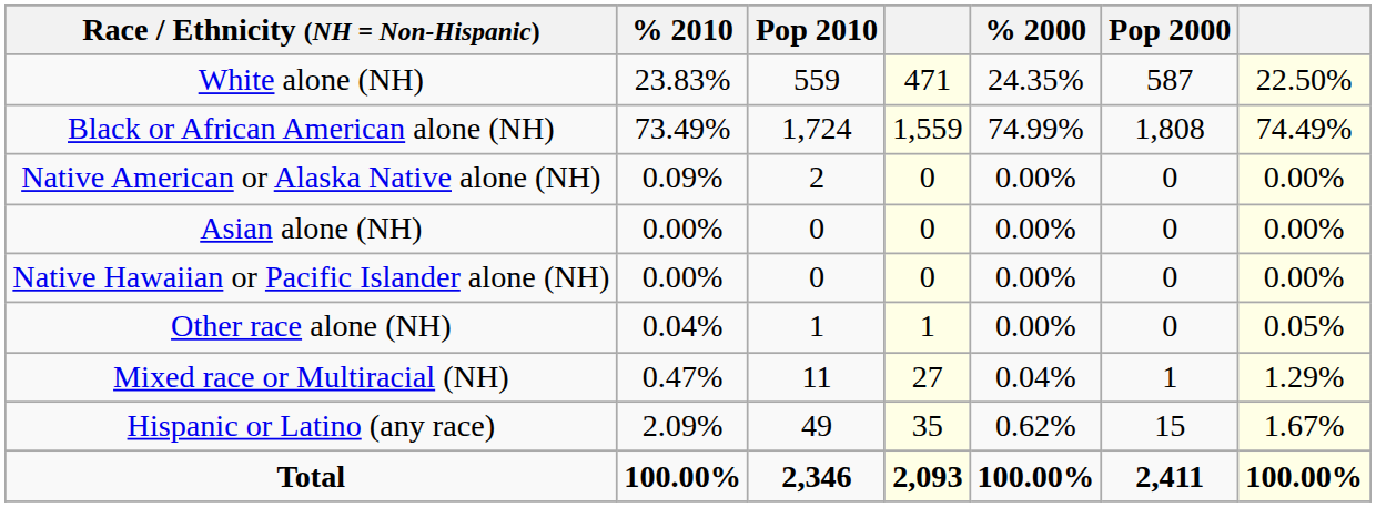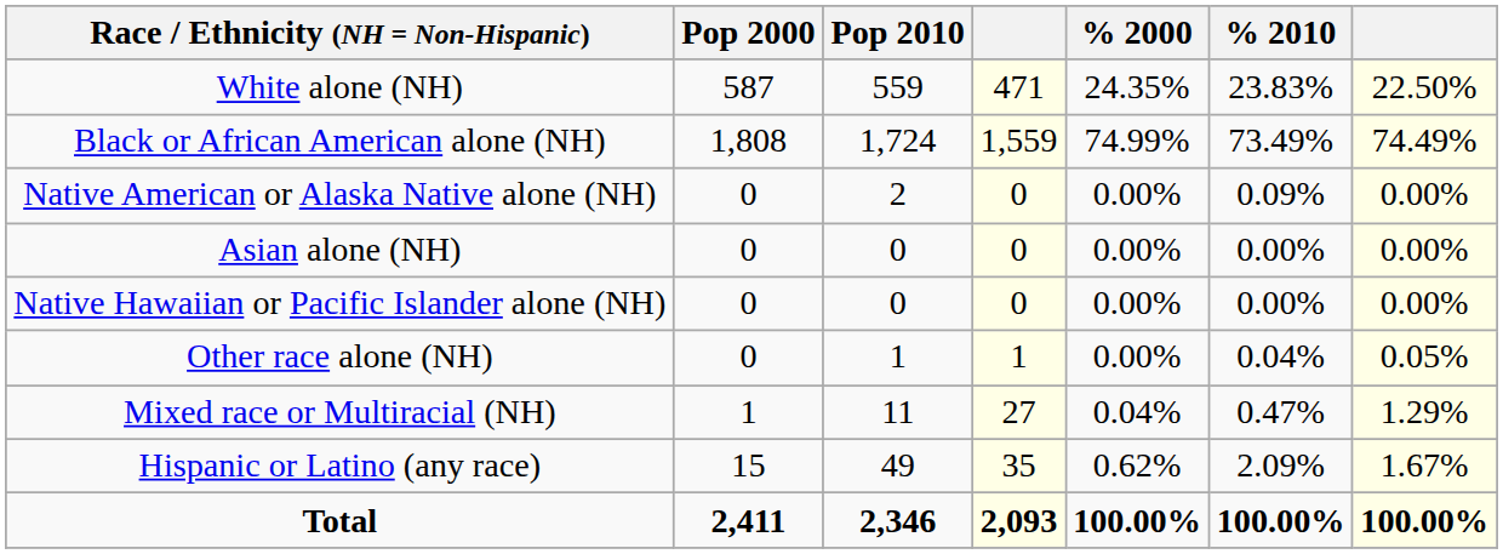columns swapped: Pop 2000 <-> % 2010
